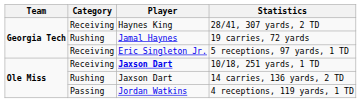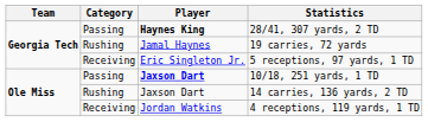28/41, 307 yards, 2 TD | Category: Receiving -> Passing
28/41, 307 yards, 2 TD | Player: normal -> bold
10/18, 251 yards, 1 TD | Category: Receiving -> Passing
4 receptions, 119 yards, 1 TD | Category: Passing -> Receiving
